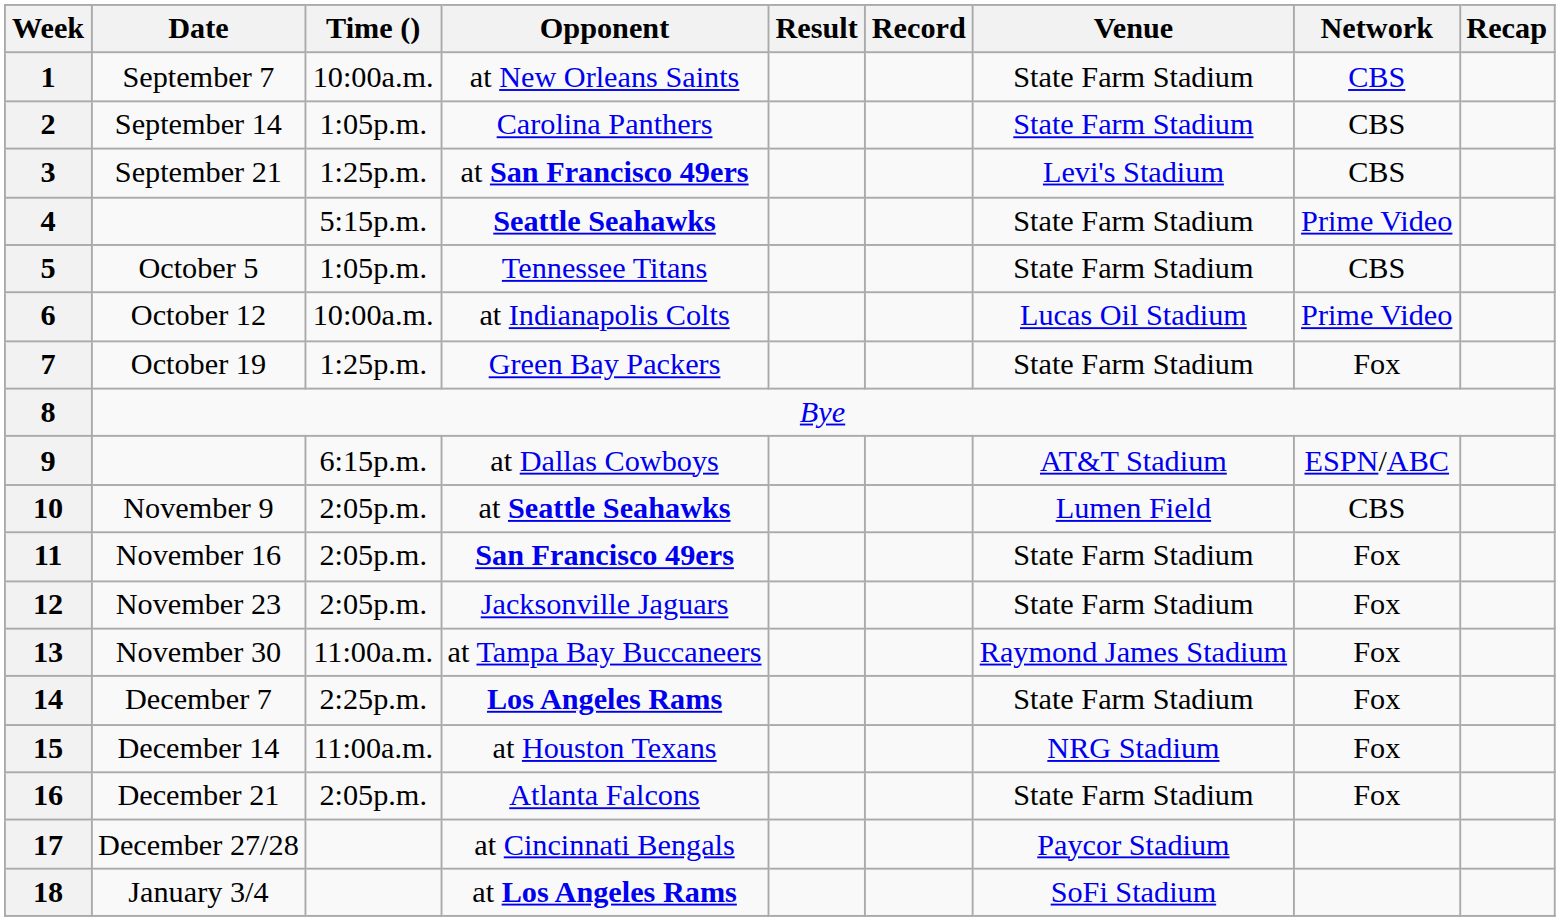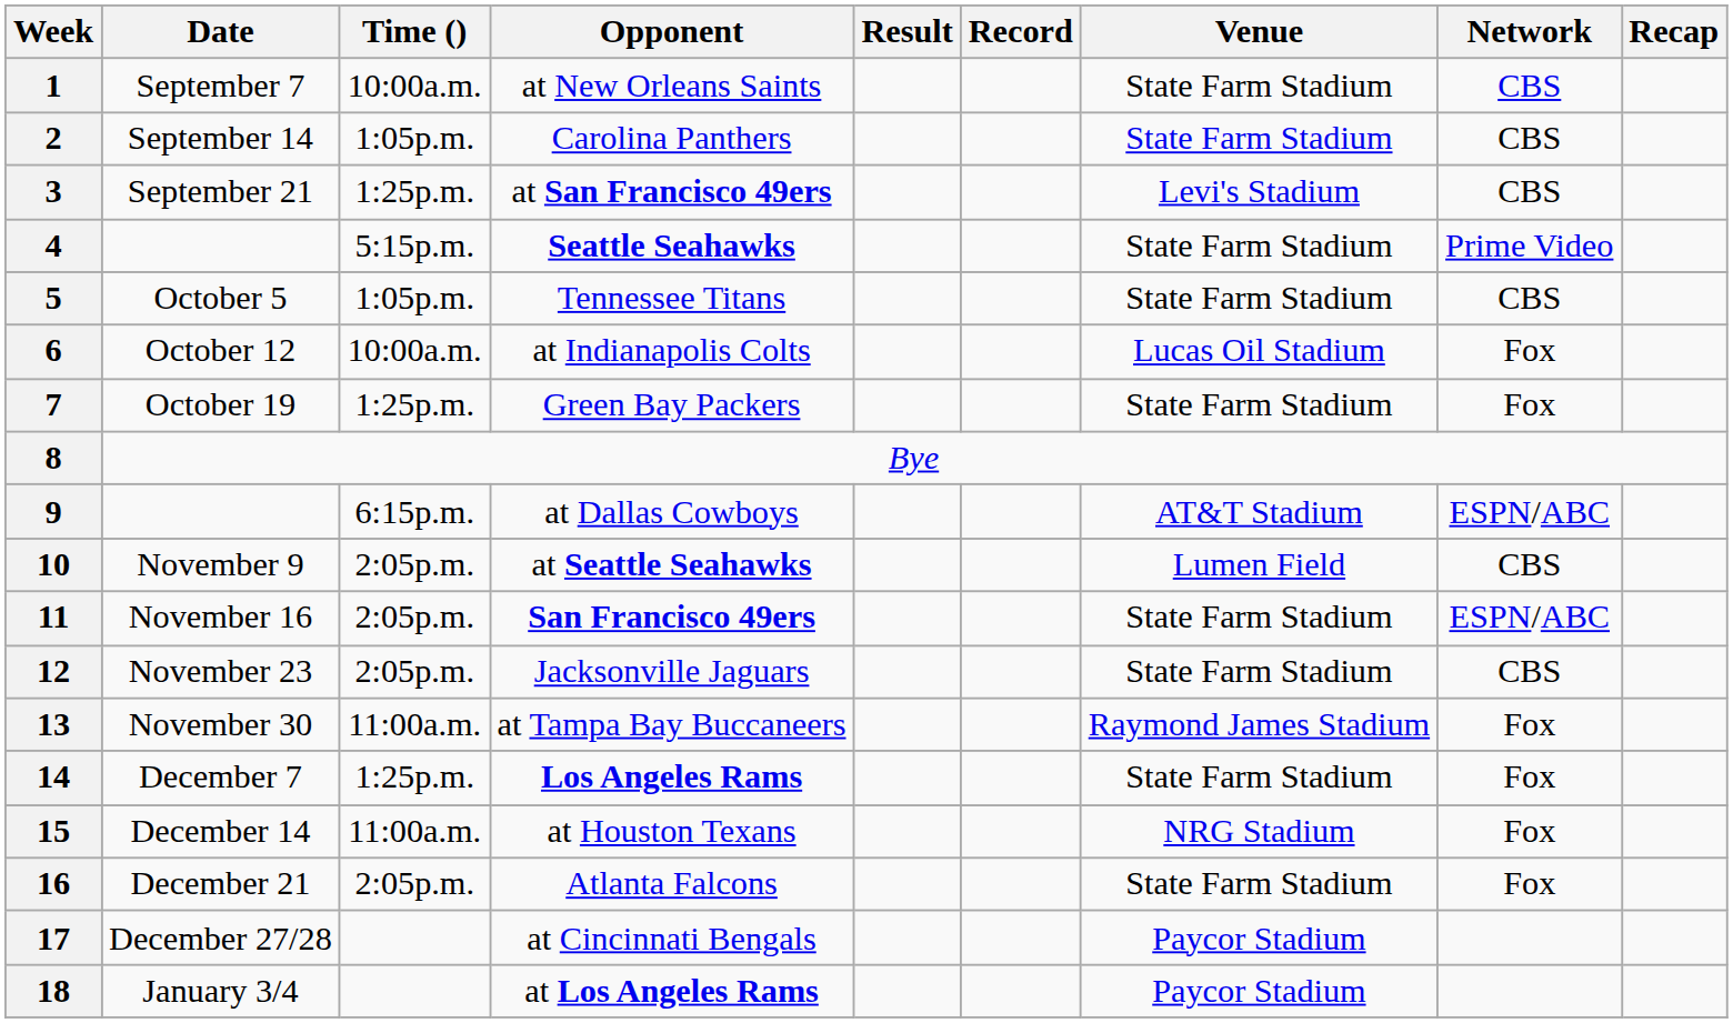6 | Network: Prime Video -> Fox
11 | Network: Fox -> ESPN/ABC
12 | Network: Fox -> CBS
14 | Time (): 2:25p.m. -> 1:25p.m.
18 | Venue: SoFi Stadium -> Paycor Stadium
